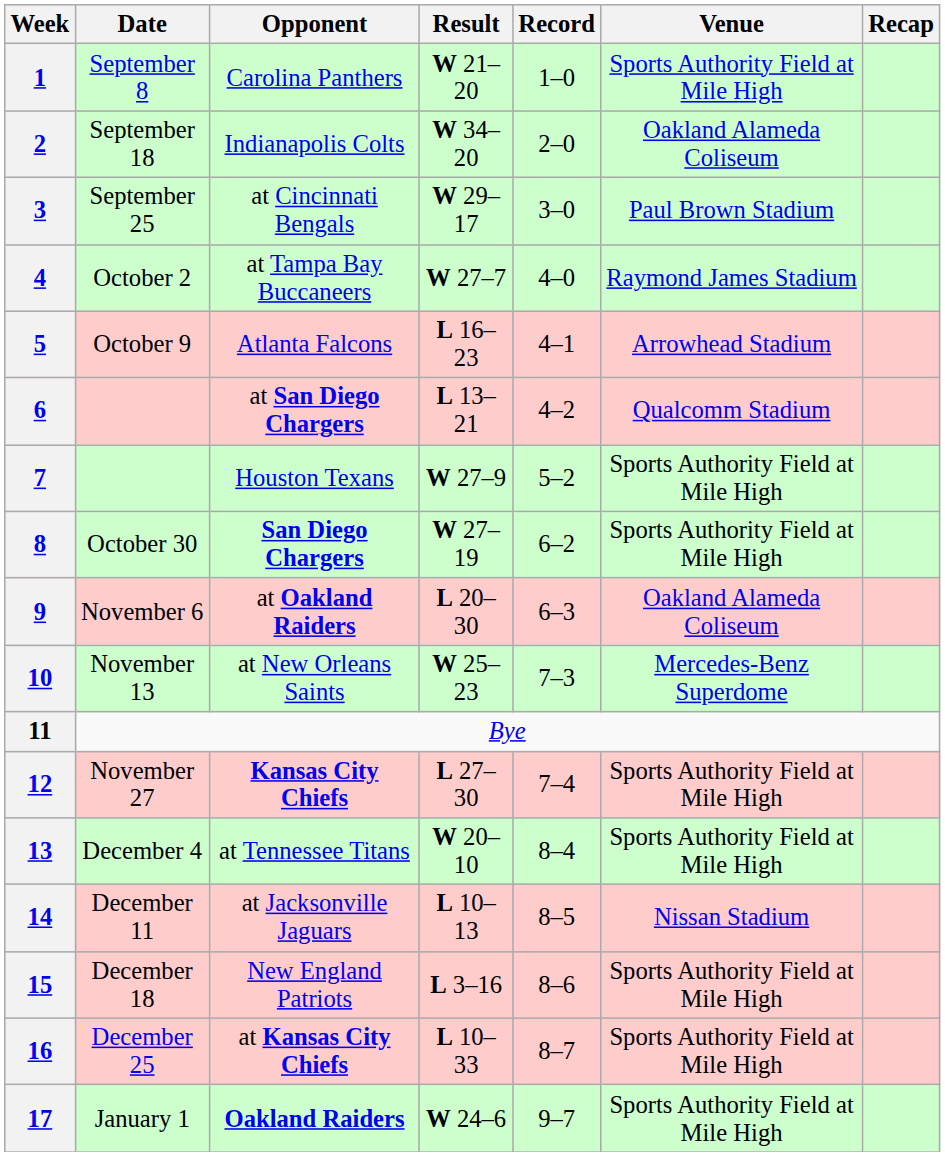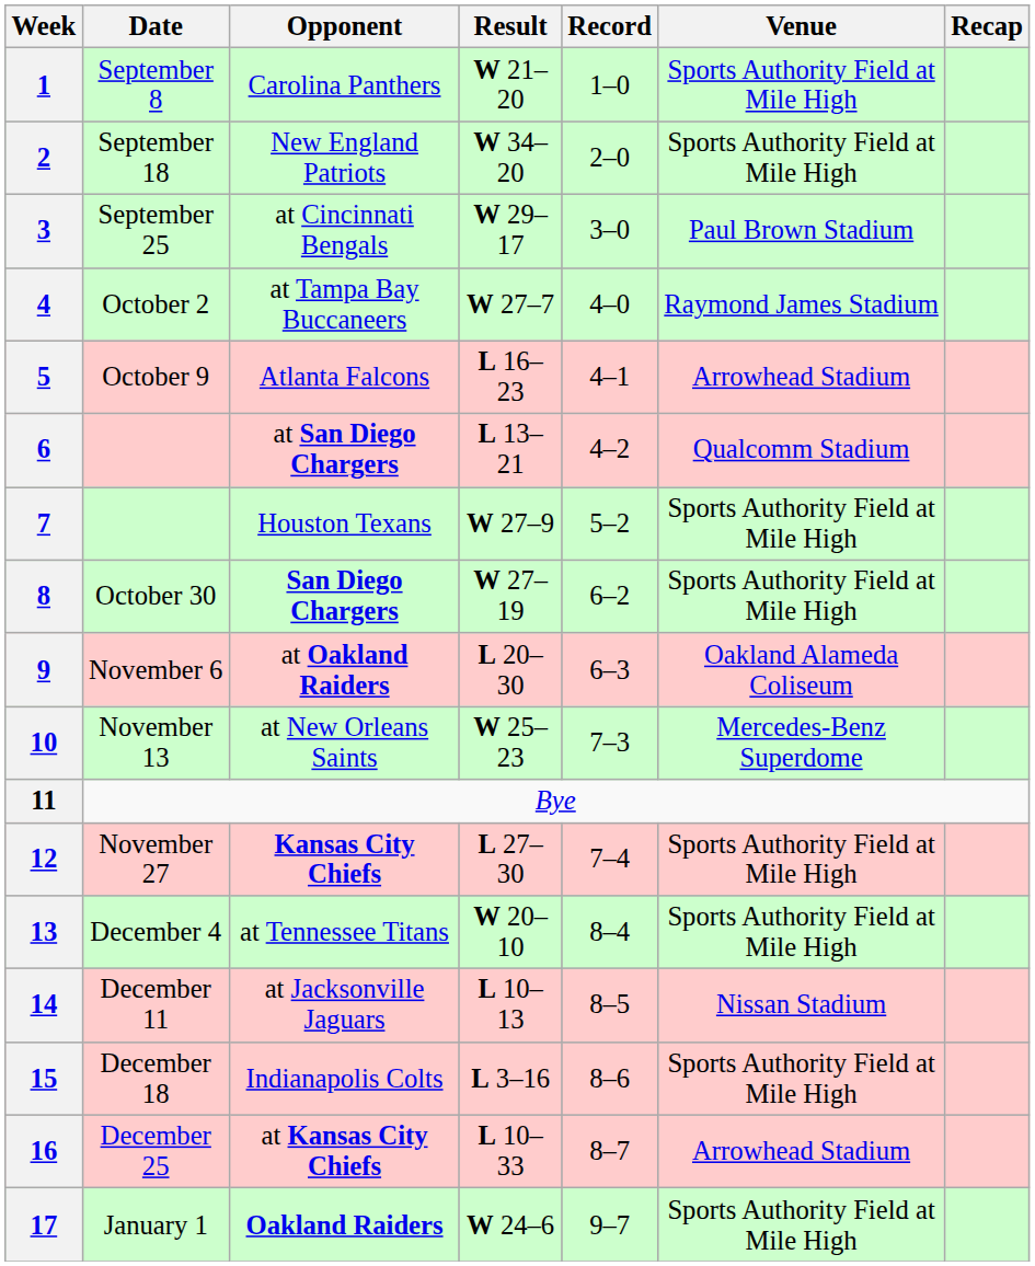2 | Opponent: Indianapolis Colts -> New England Patriots
2 | Venue: Oakland Alameda Coliseum -> Sports Authority Field at Mile High
15 | Opponent: New England Patriots -> Indianapolis Colts
16 | Venue: Sports Authority Field at Mile High -> Arrowhead Stadium
